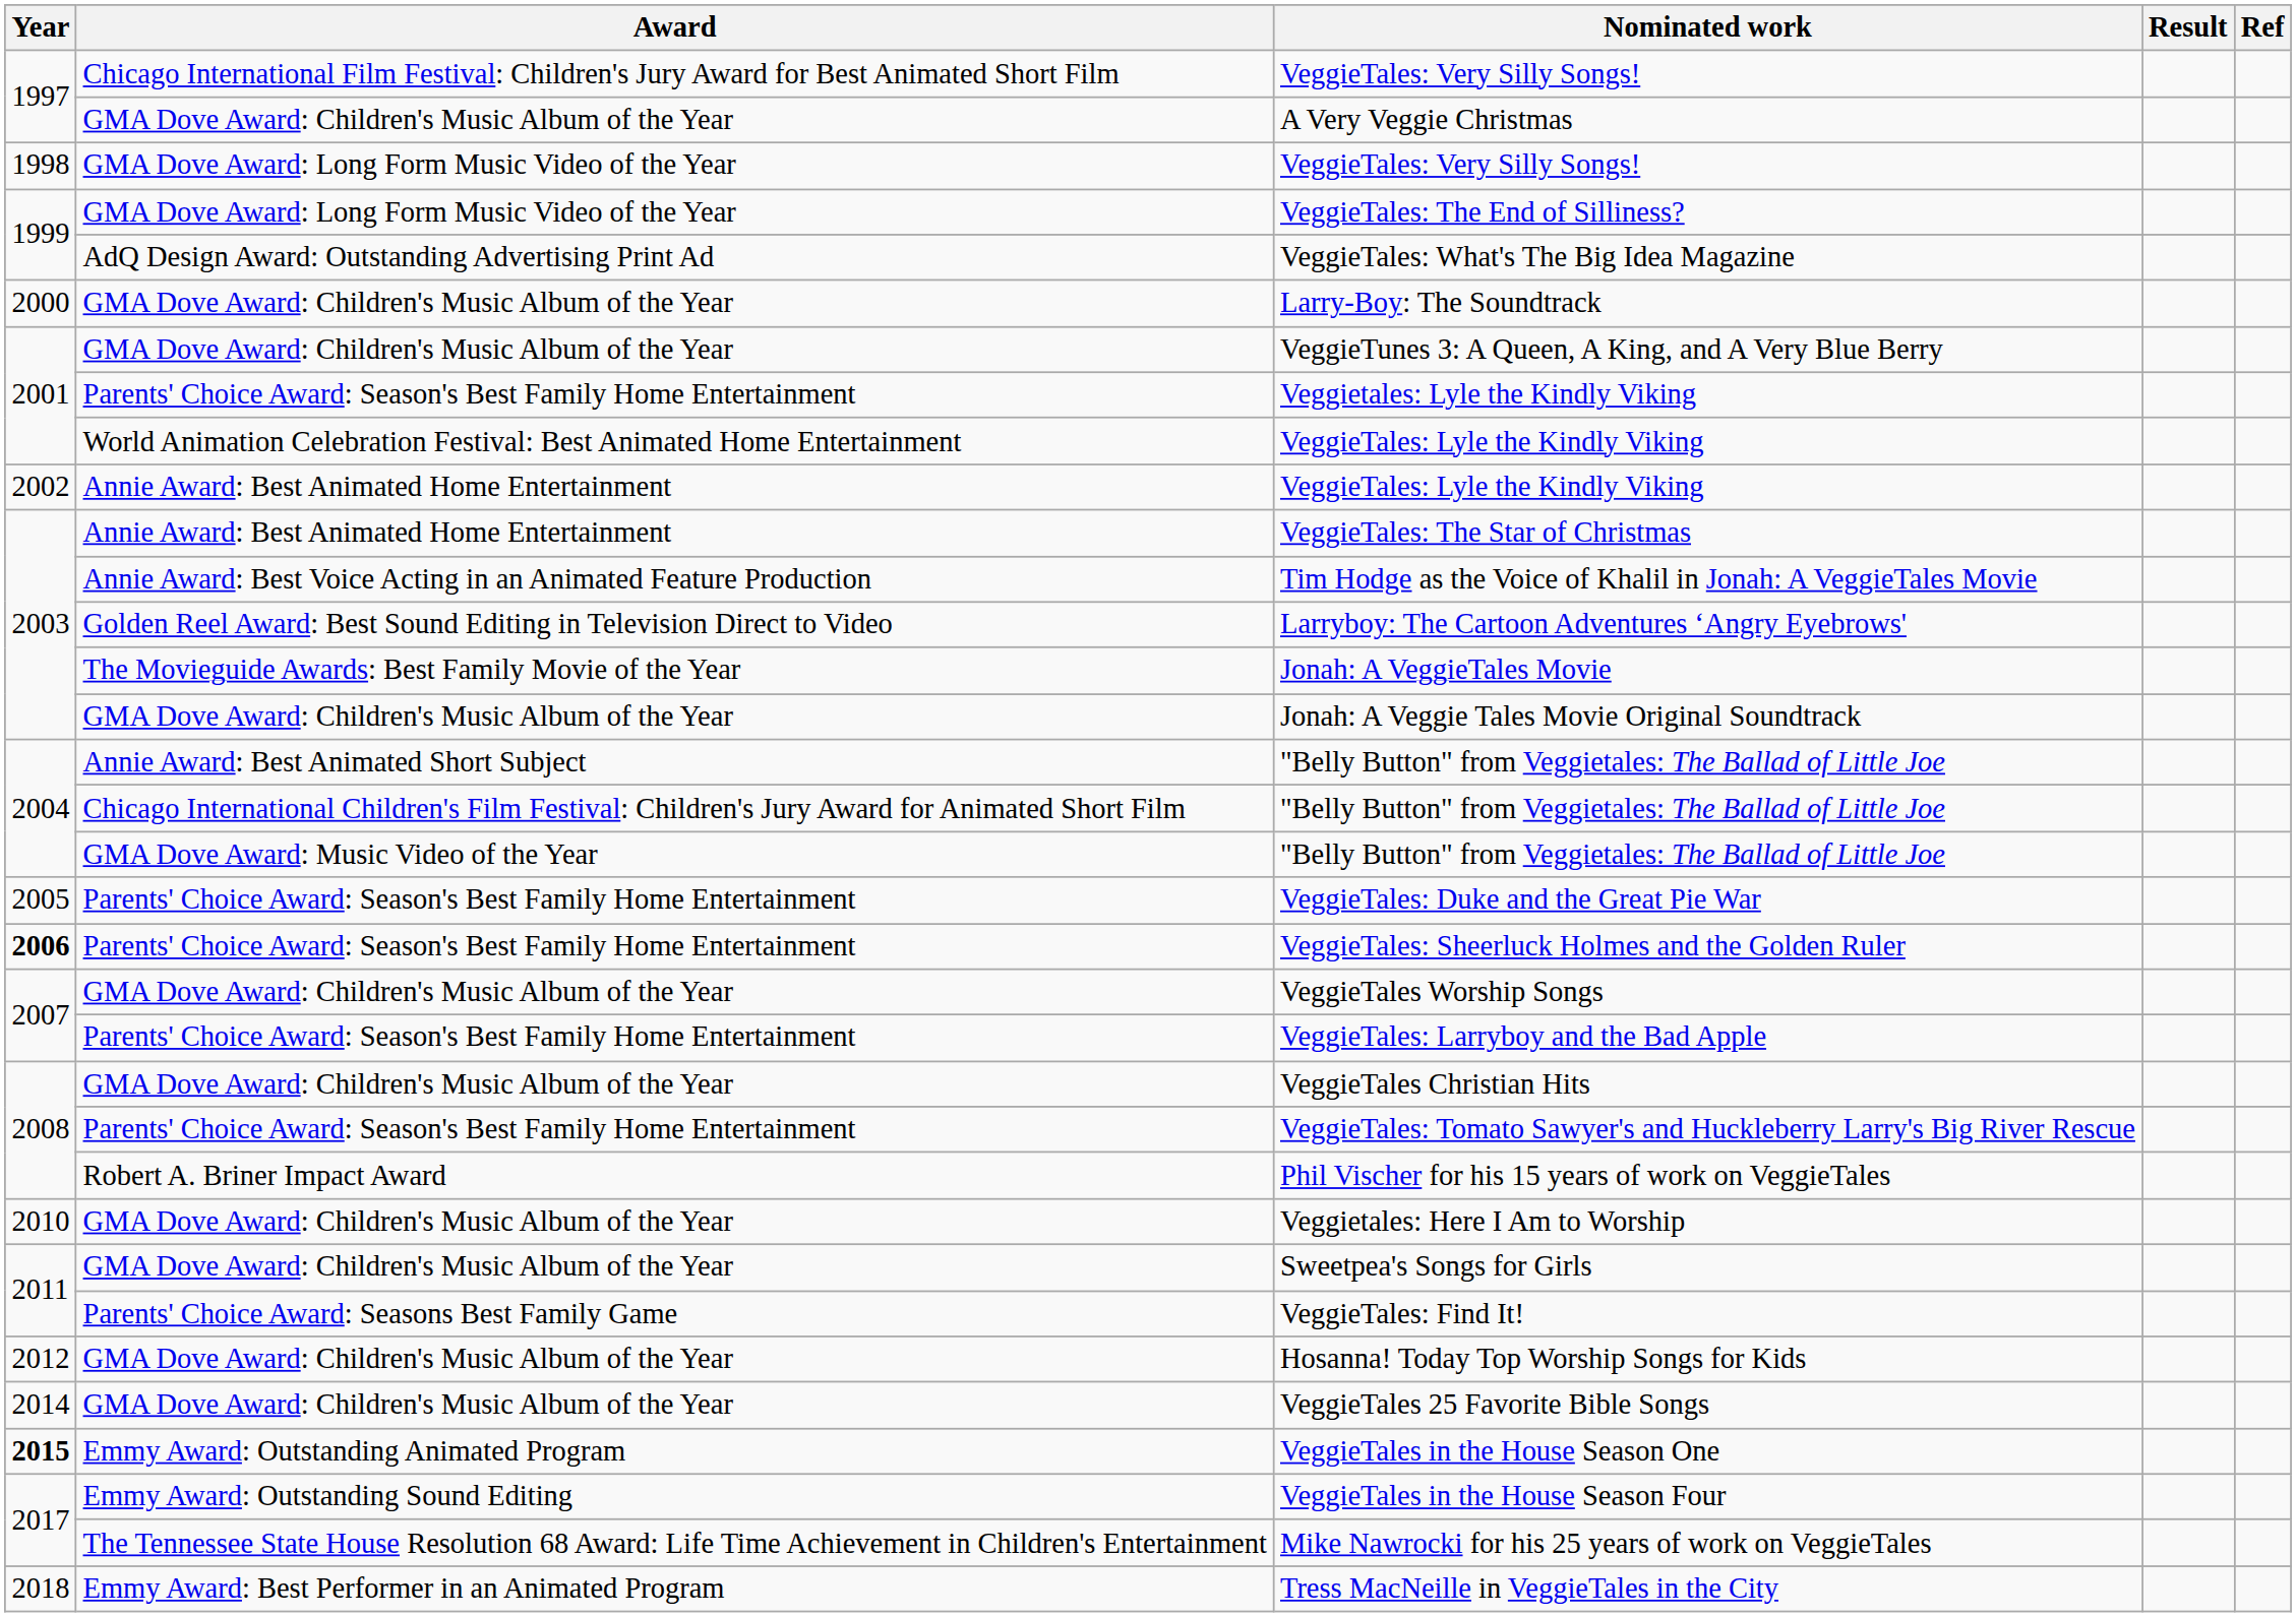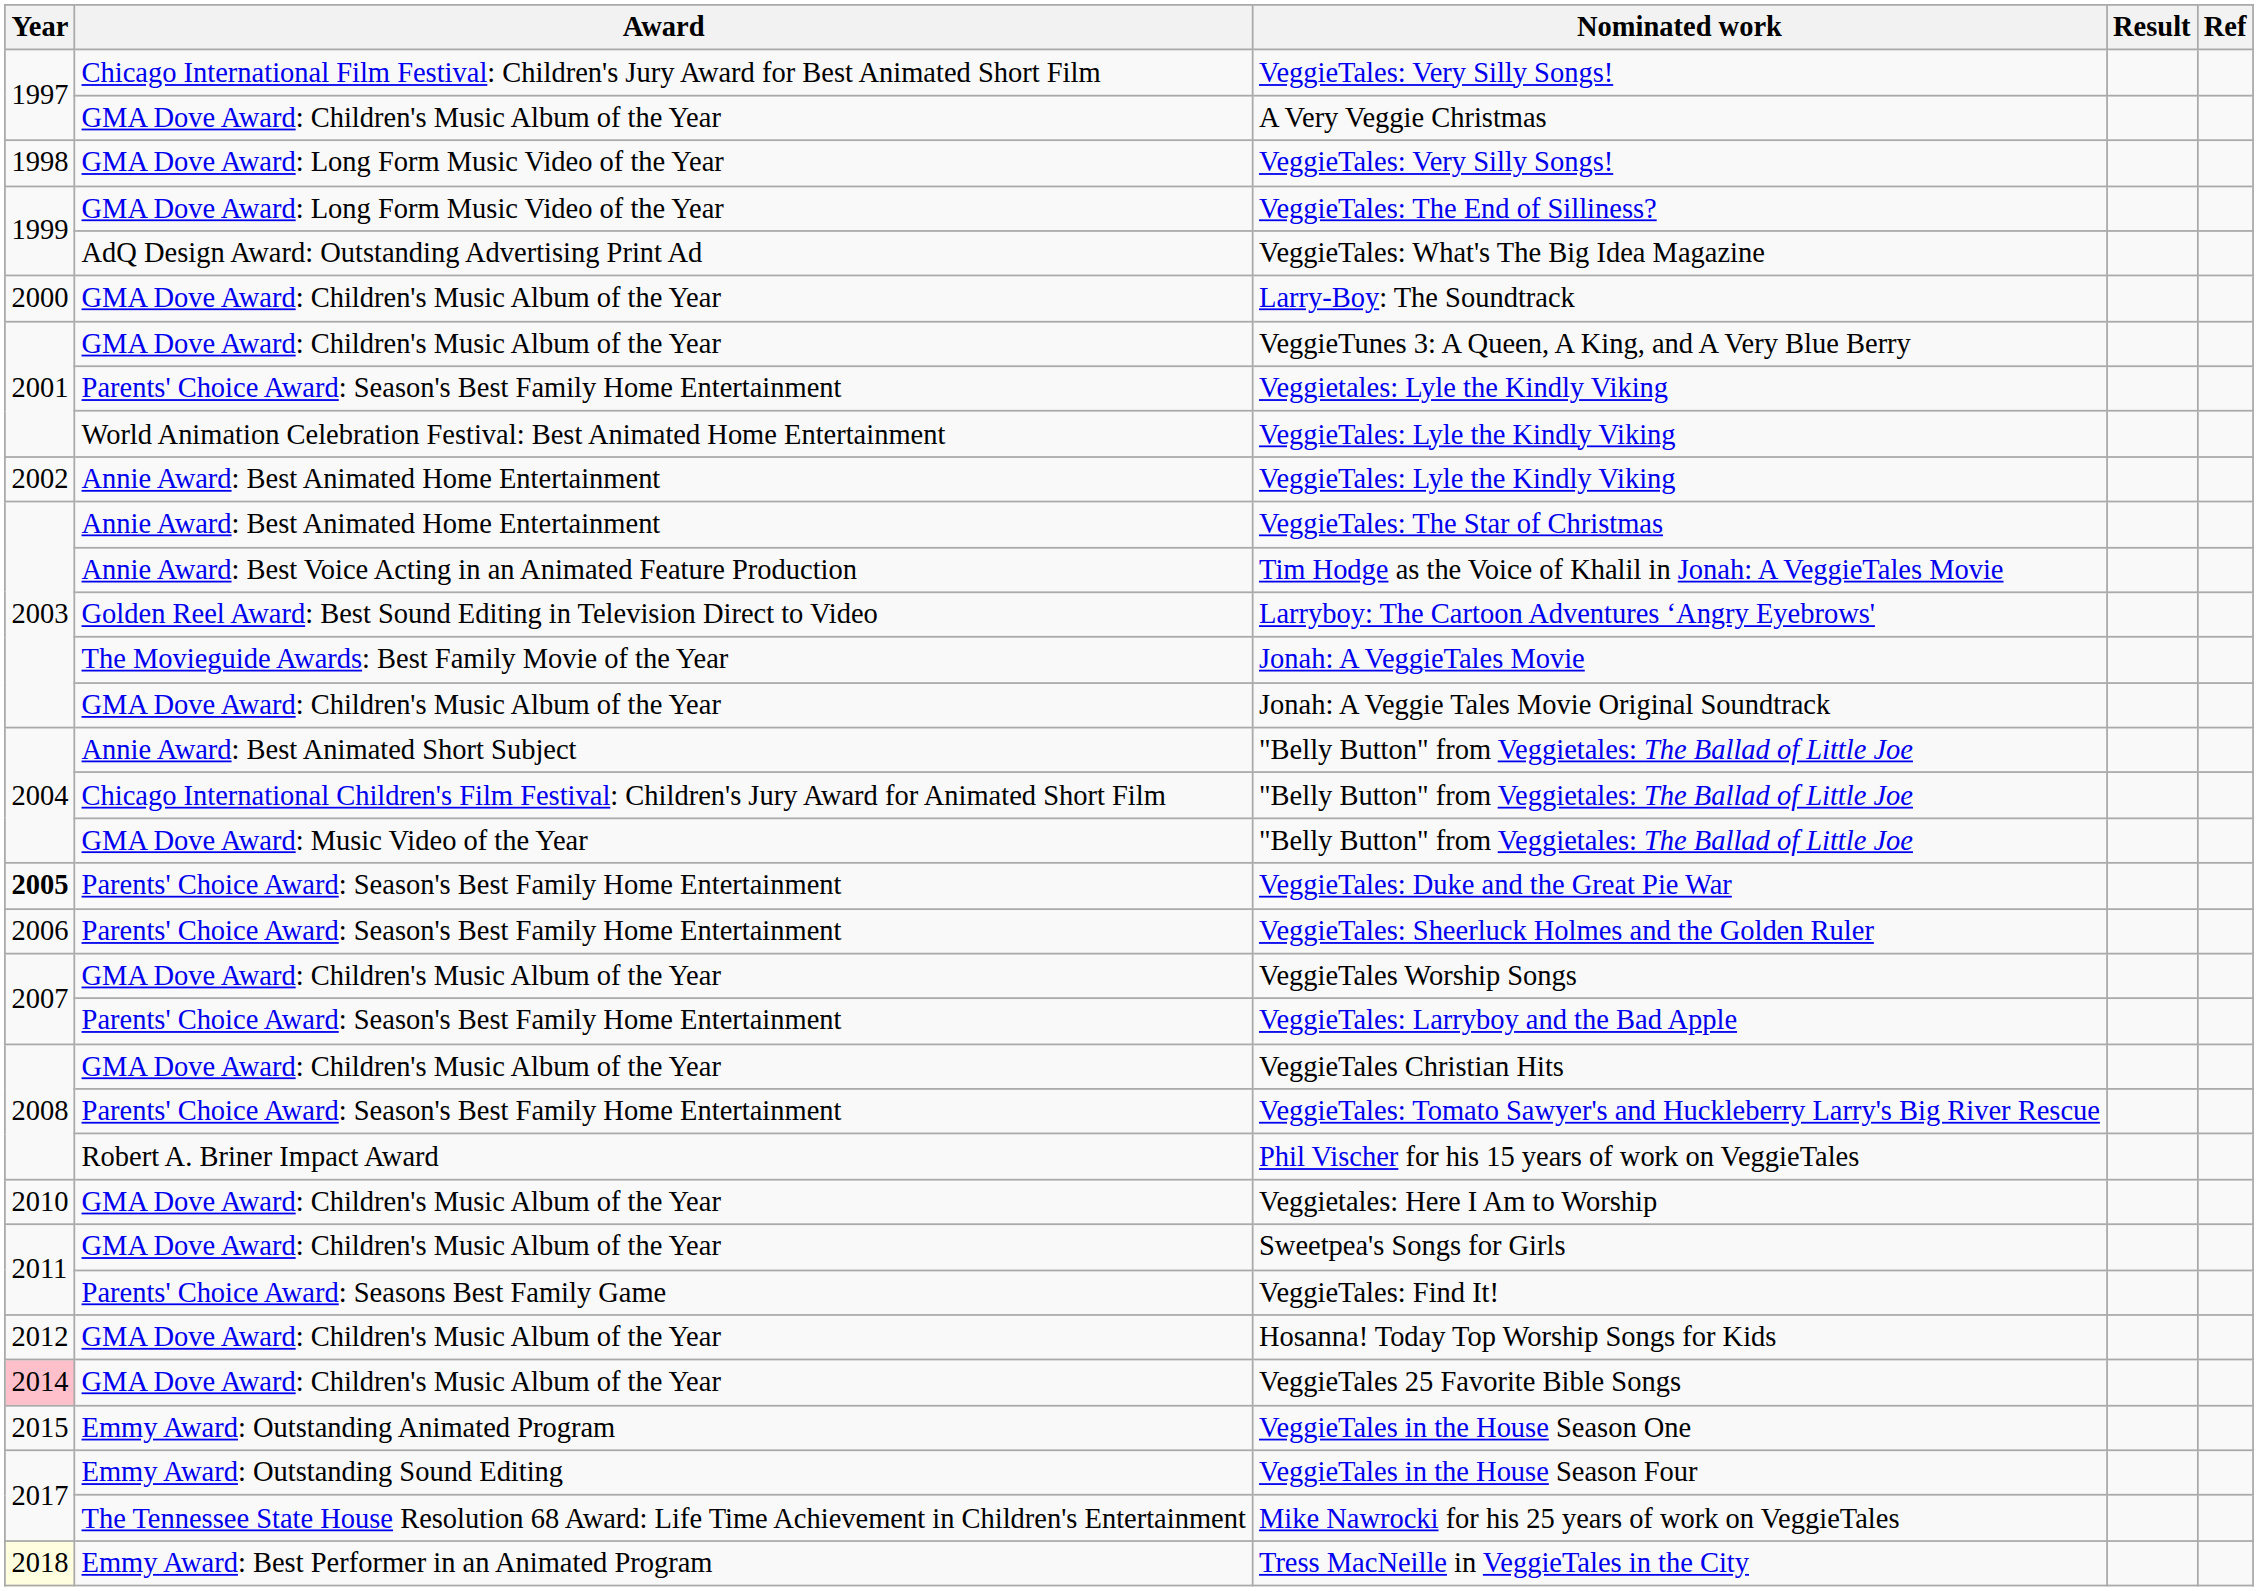VeggieTales: Duke and the Great Pie War | Year: normal -> bold
VeggieTales: Sheerluck Holmes and the Golden Ruler | Year: bold -> normal
VeggieTales 25 Favorite Bible Songs | Year: no background -> pink background
VeggieTales in the House Season One | Year: bold -> normal
Tress MacNeille in VeggieTales in the City | Year: no background -> lightyellow background
